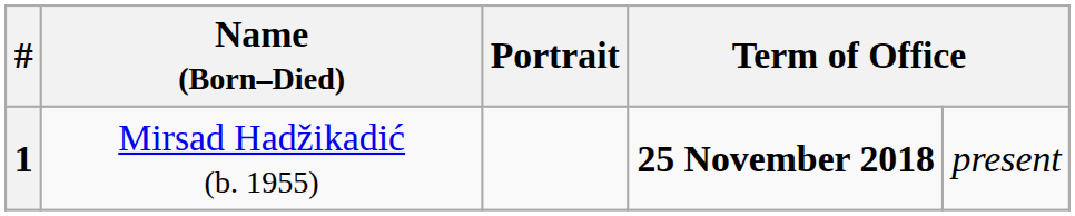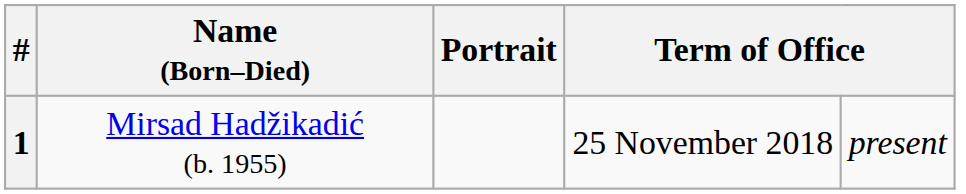1 | column 4: bold -> normal
